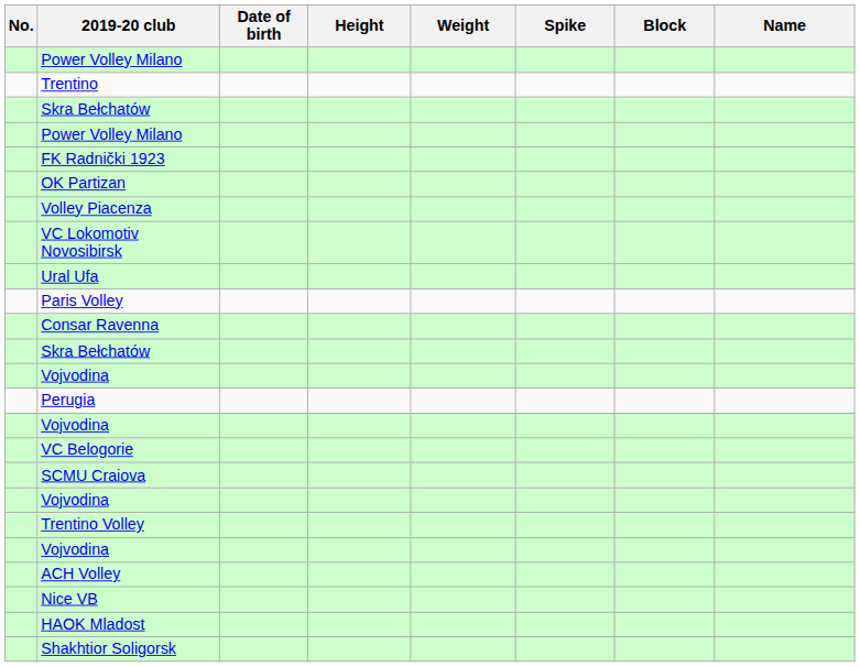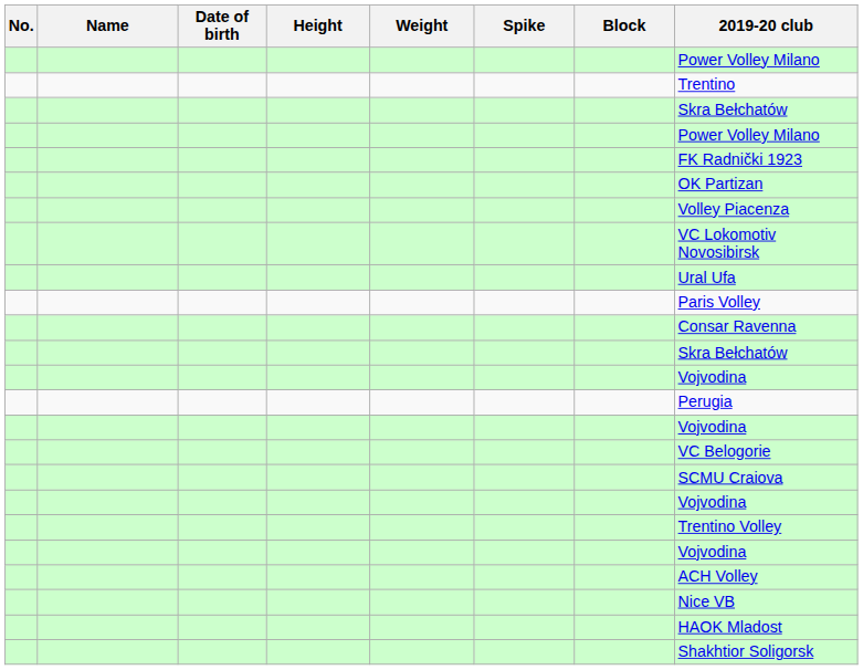columns swapped: Name <-> 2019-20 club
